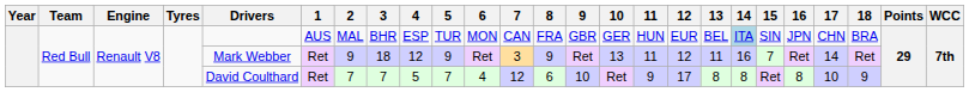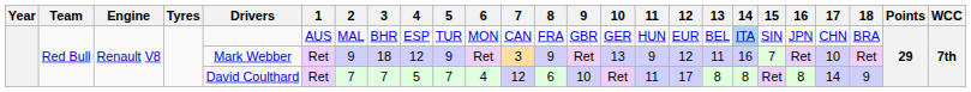row 2 | 16: no background -> lightyellow background
row 3 | 11: 11 -> 9
row 3 | 17: 14 -> 10
row 4 | 11: 9 -> 11
row 4 | 17: 10 -> 14
